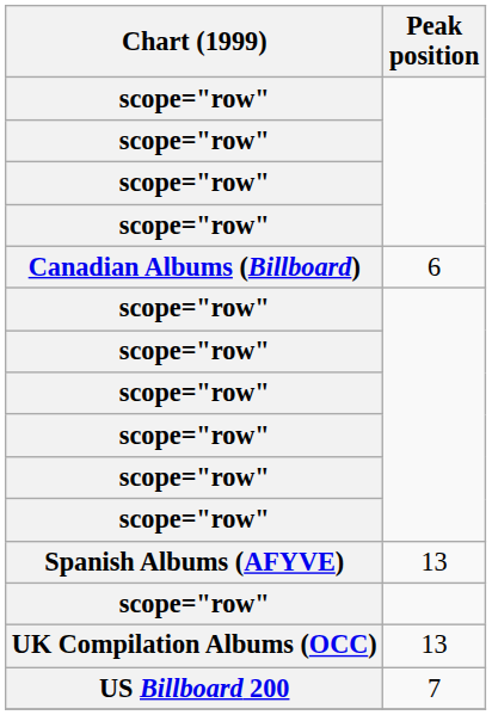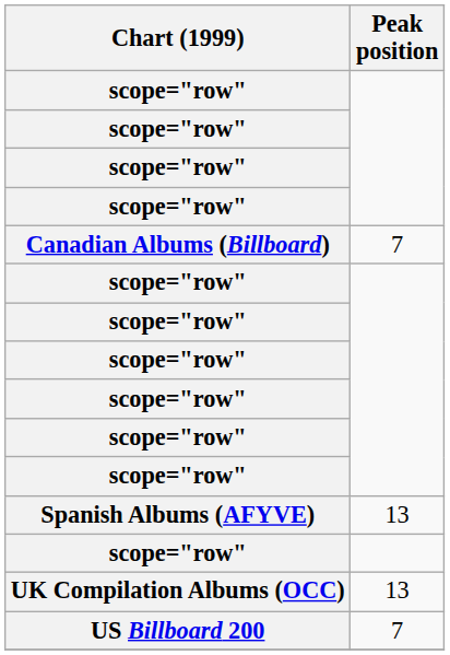Canadian Albums (Billboard) | Peak position: 6 -> 7
